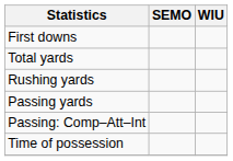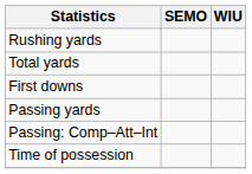rows swapped: First downs <-> Rushing yards
